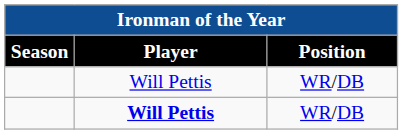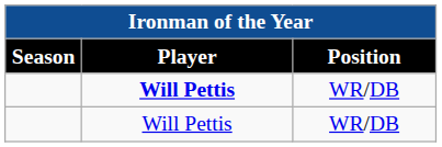row 3 | Player: normal -> bold
row 4 | Player: bold -> normal
